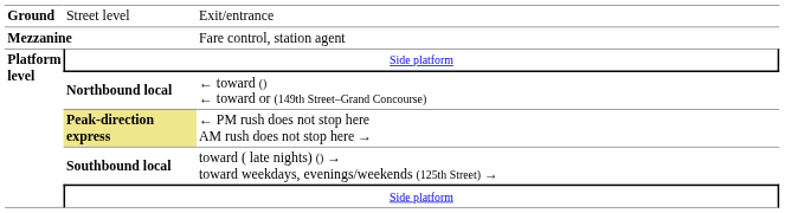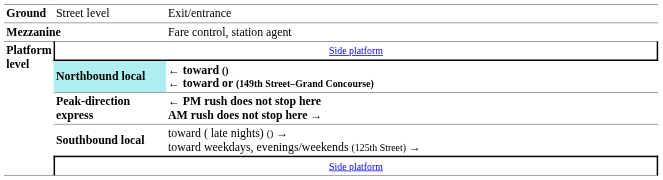Northbound local | column 2: no background -> paleturquoise background
Northbound local | column 3: normal -> bold
Peak-direction express | column 2: khaki background -> no background
Peak-direction express | column 3: normal -> bold
